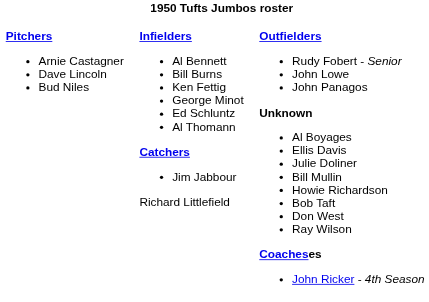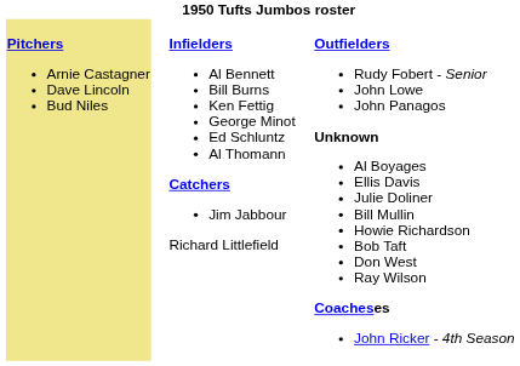Pitchers Arnie Castagner Dave Lincoln Bud Niles | column 1: no background -> khaki background
